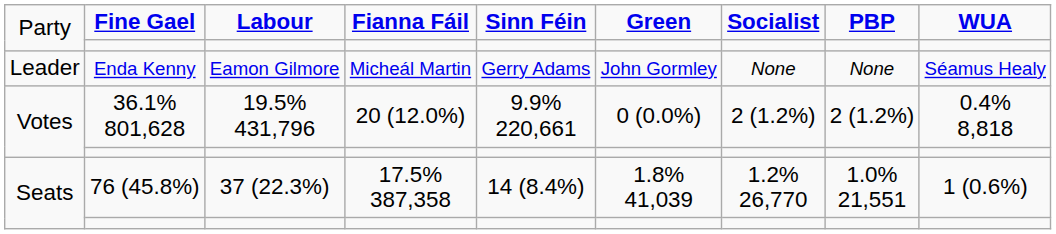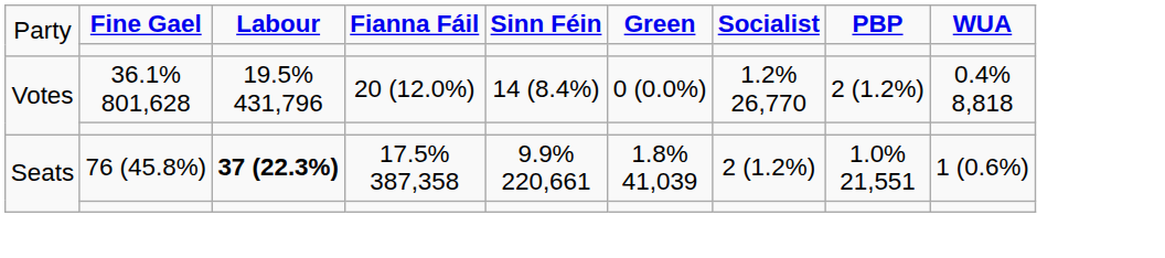- row: Leader | Enda Kenny | Eamon Gilmore | Micheál Martin | Gerry Adams | John Gormley | None | None | Séamus Healy
Votes / 36.1% 801,628 | column 5: 9.9% 220,661 -> 14 (8.4%)
Votes / 36.1% 801,628 | column 7: 2 (1.2%) -> 1.2% 26,770
Seats / 76 (45.8%) | column 3: normal -> bold
Seats / 76 (45.8%) | column 5: 14 (8.4%) -> 9.9% 220,661
Seats / 76 (45.8%) | column 7: 1.2% 26,770 -> 2 (1.2%)
